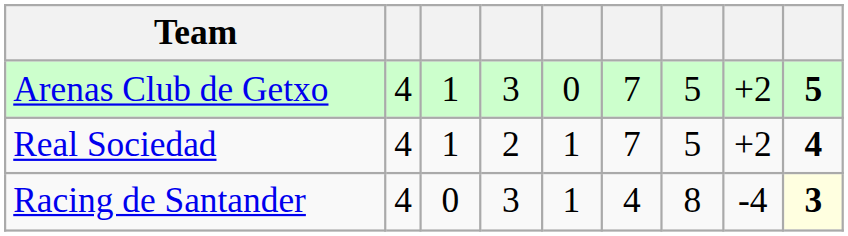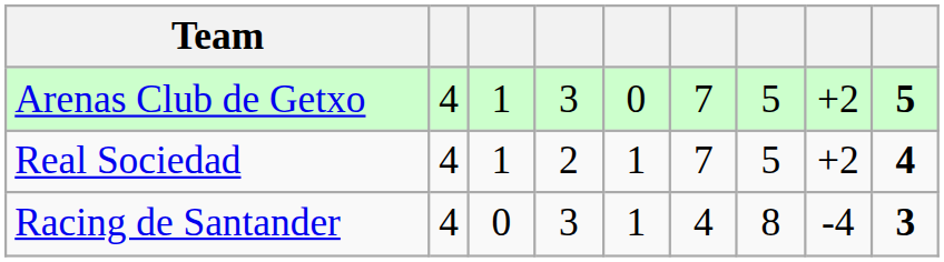Racing de Santander | column 9: lightyellow background -> no background
